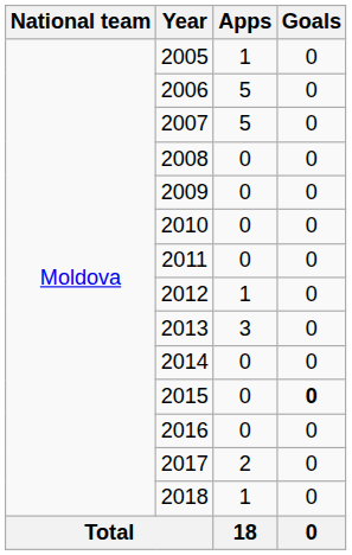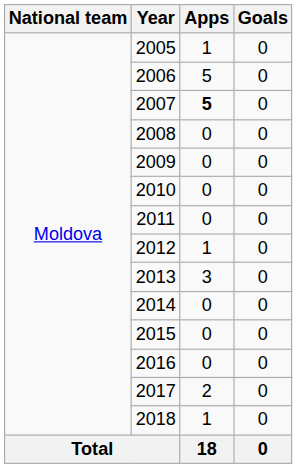2007 | Apps: normal -> bold
2015 | Goals: bold -> normal
